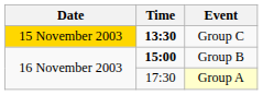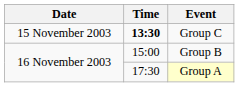Group C | Date: gold background -> no background
Group B | Time: bold -> normal
